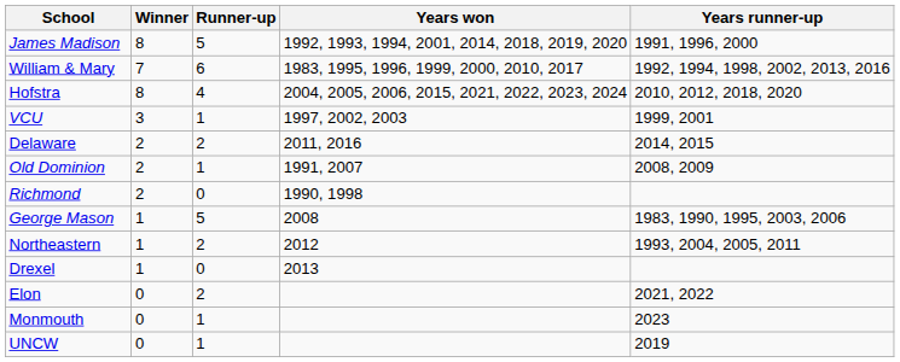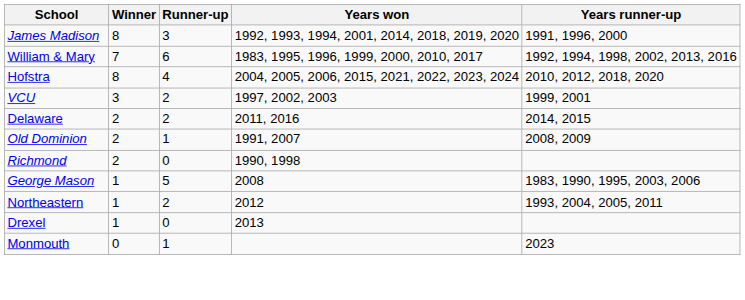James Madison | Runner-up: 5 -> 3
VCU | Runner-up: 1 -> 2
- row: Elon | 0 | 2 | 2021, 2022
- row: UNCW | 0 | 1 | 2019
